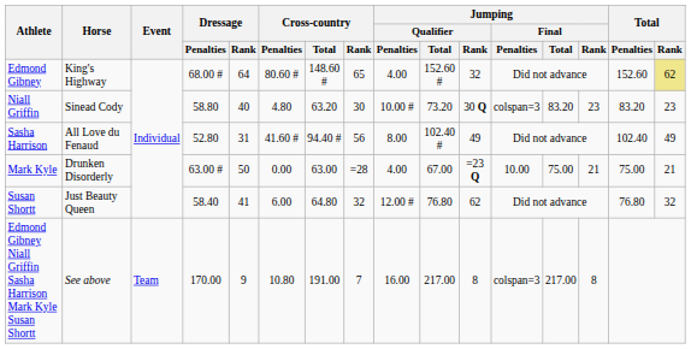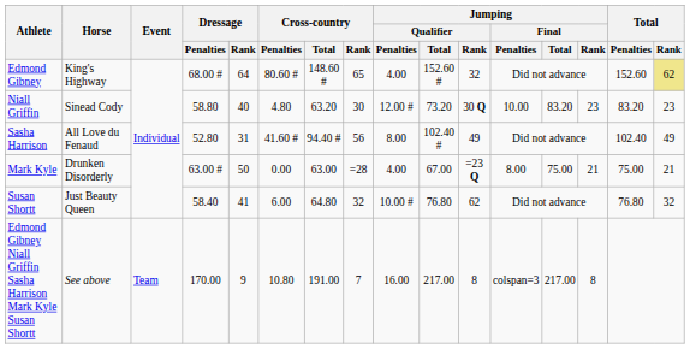Niall Griffin | Jumping / Qualifier / Penalties: 10.00 # -> 12.00 #
Niall Griffin | Jumping / Final / Penalties: colspan=3 -> 10.00
Mark Kyle | Jumping / Final / Penalties: 10.00 -> 8.00
Susan Shortt | Jumping / Qualifier / Penalties: 12.00 # -> 10.00 #
